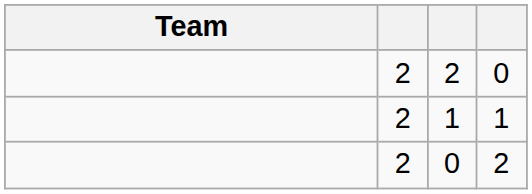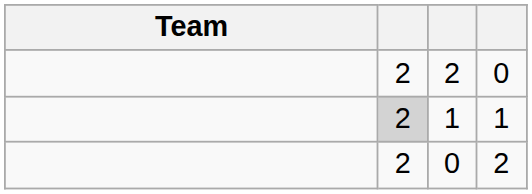row 3 | column 2: no background -> lightgrey background
